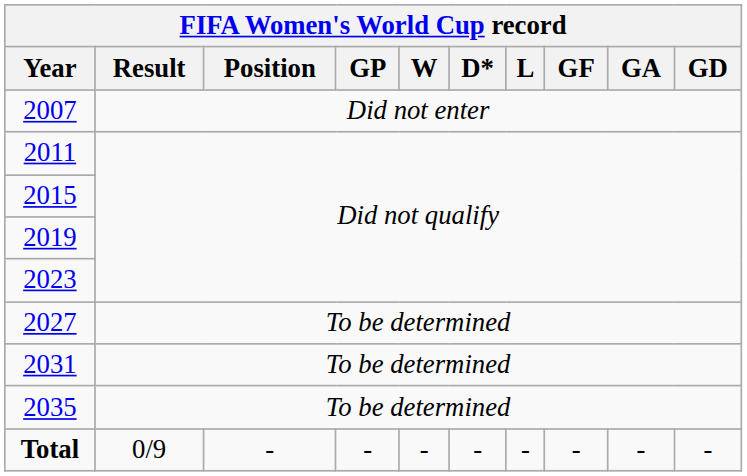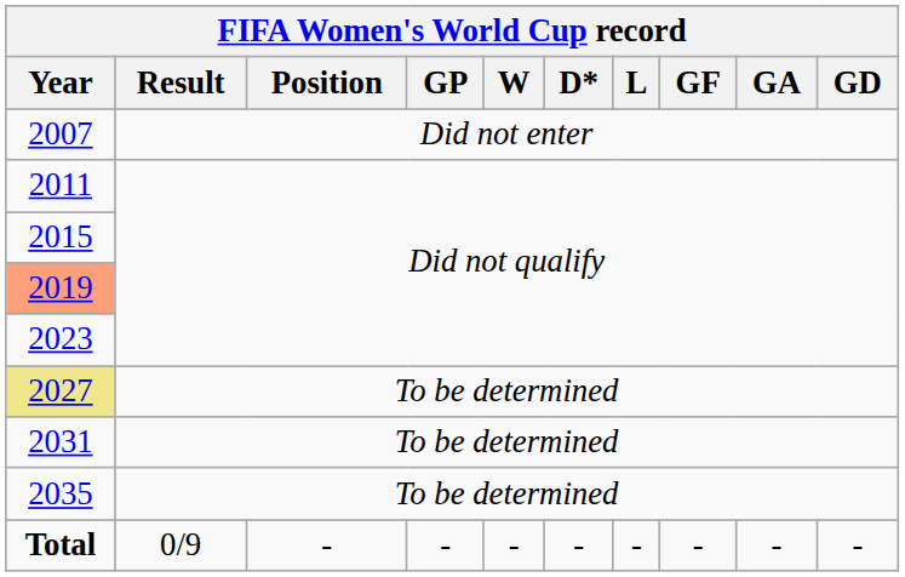2019 | Year: no background -> lightsalmon background
2027 | Year: no background -> khaki background
